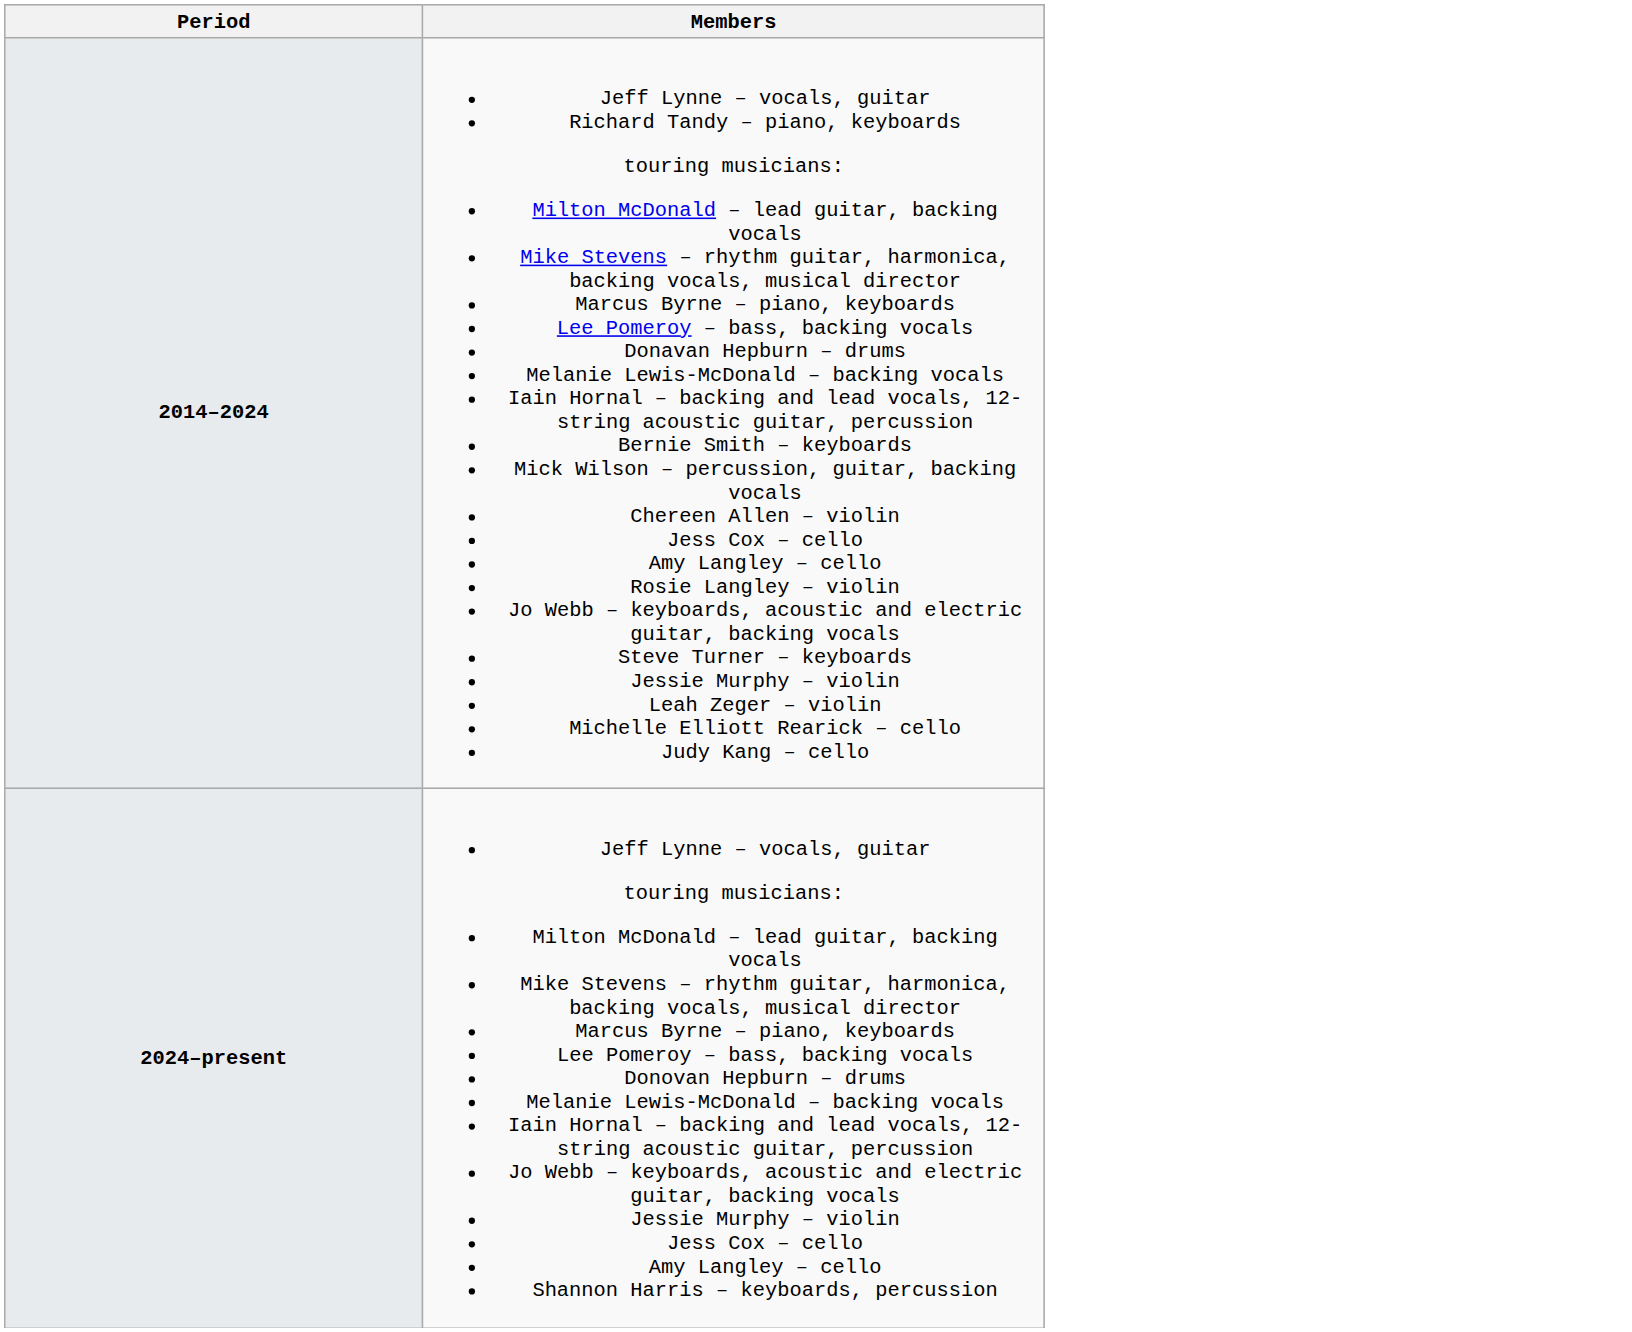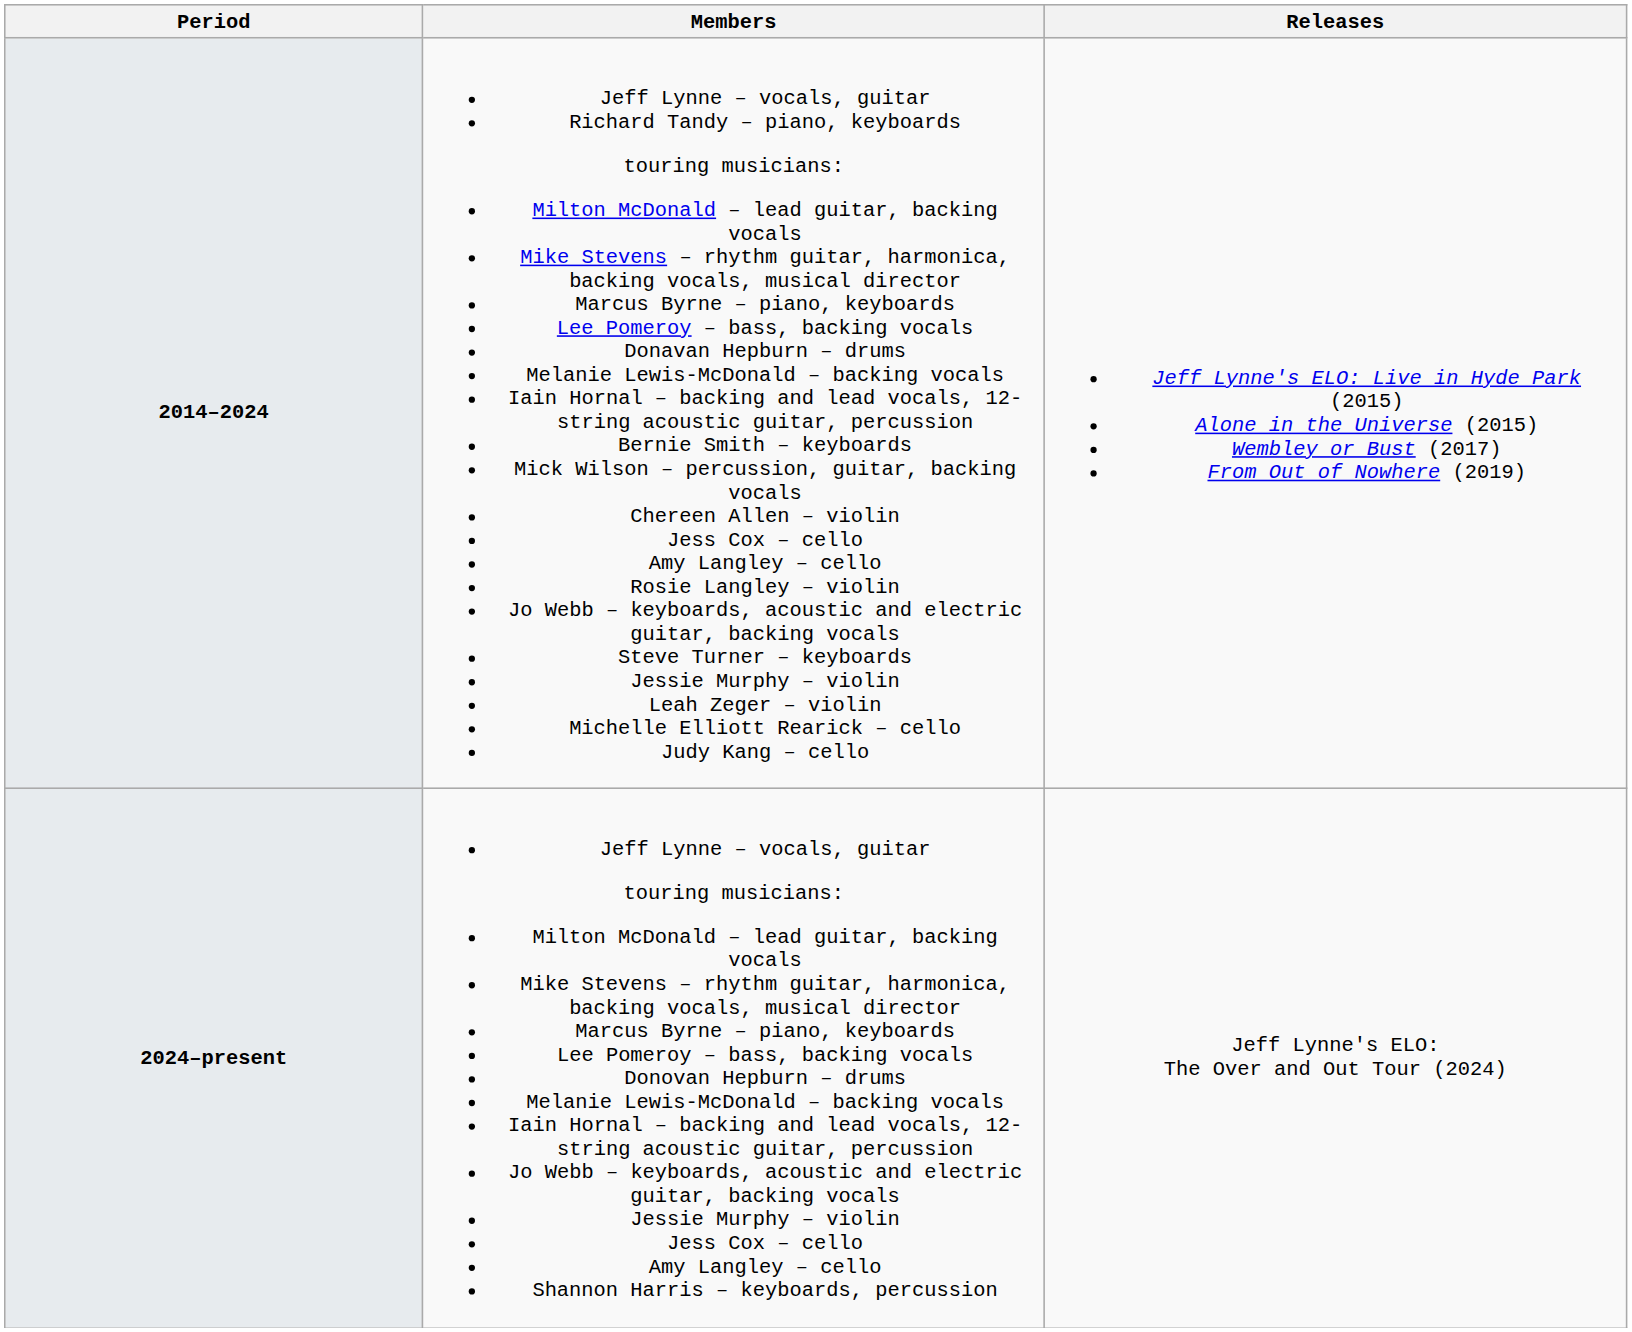+ column: Releases | Jeff Lynne's ELO: Live in Hyde Park (2015) Alone in the Universe (2015) Wembley or Bust (2017) From Out of Nowhere (2019) | Jeff Lynne's ELO: The Over and Out Tour (2024)
